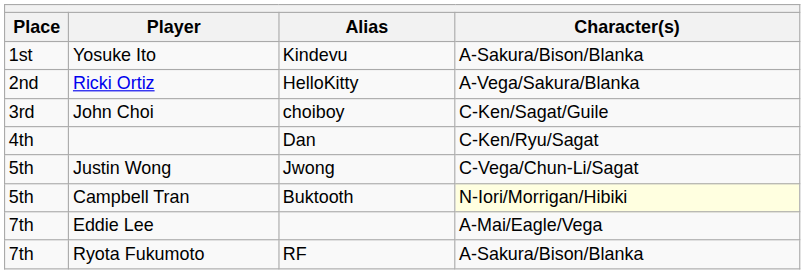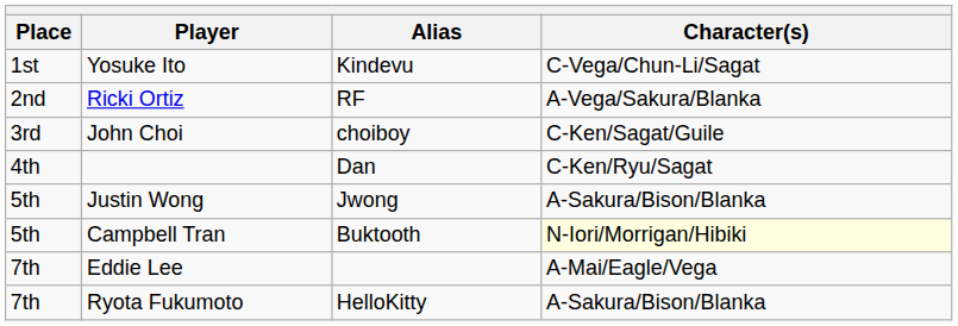Yosuke Ito | Character(s): A-Sakura/Bison/Blanka -> C-Vega/Chun-Li/Sagat
Ricki Ortiz | Alias: HelloKitty -> RF
Justin Wong | Character(s): C-Vega/Chun-Li/Sagat -> A-Sakura/Bison/Blanka
Ryota Fukumoto | Alias: RF -> HelloKitty
